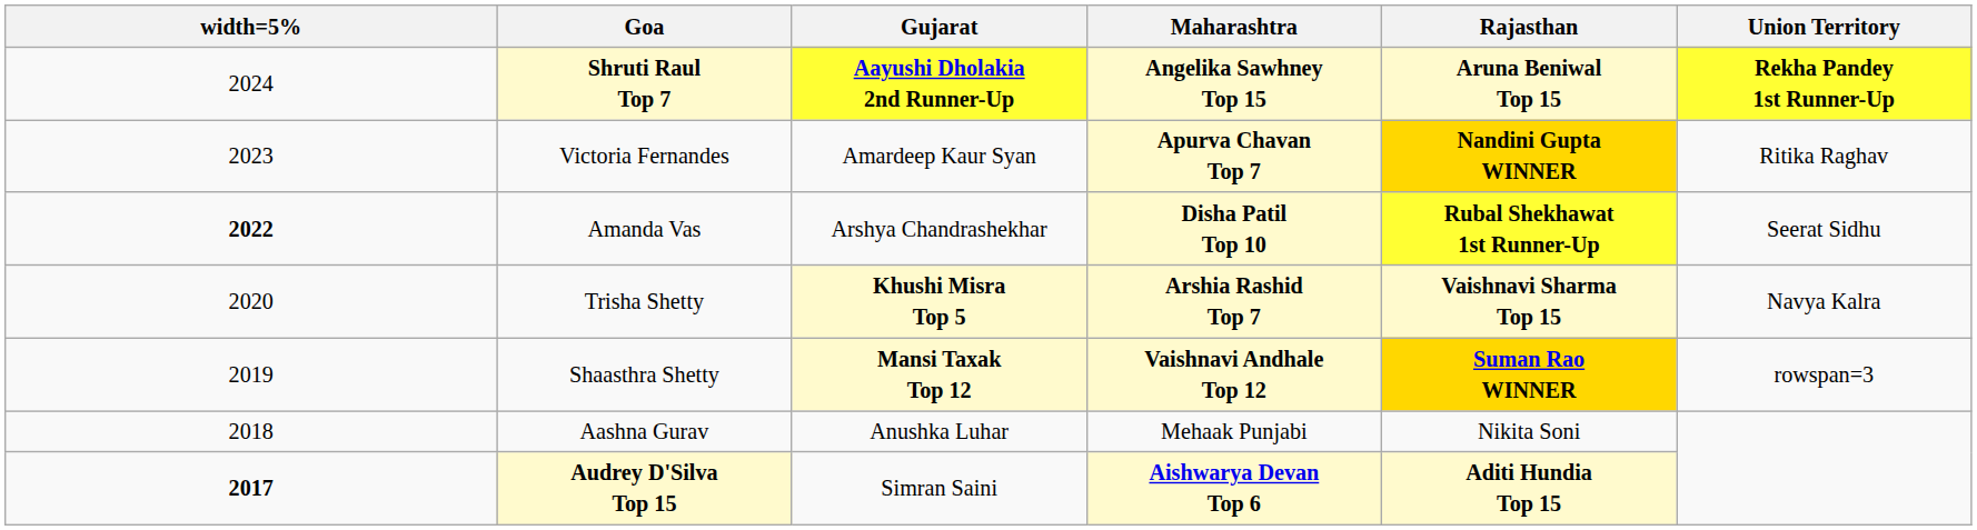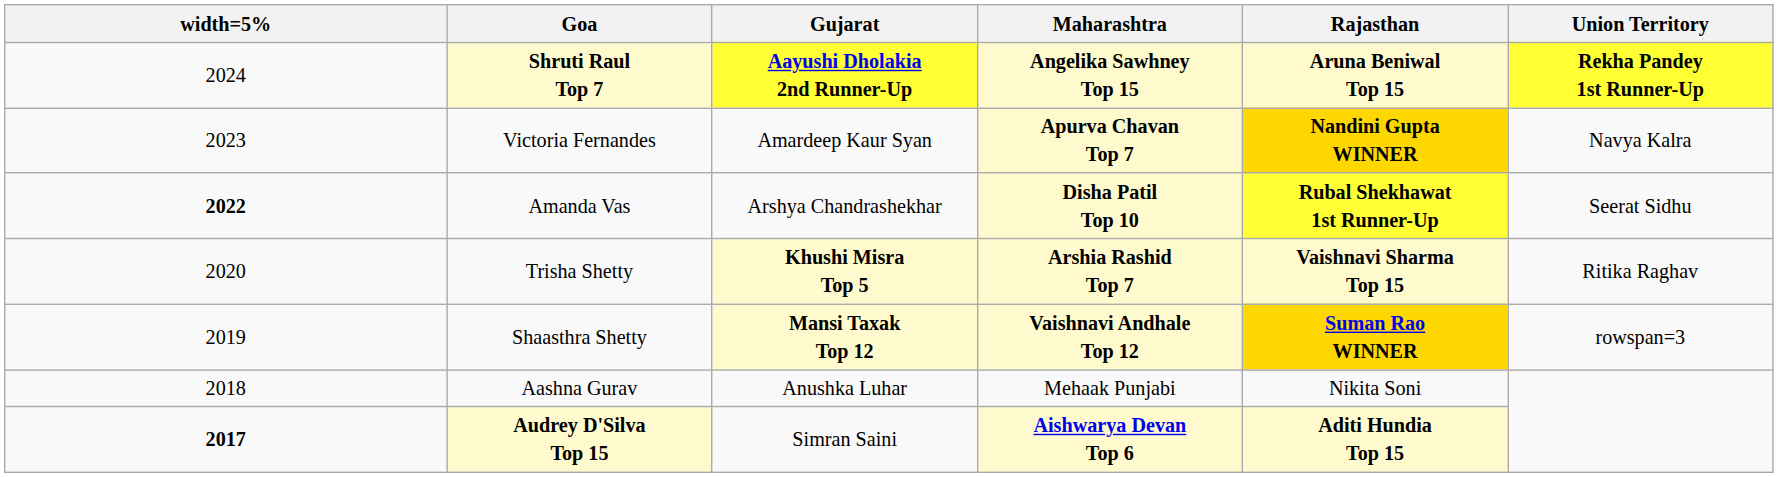Victoria Fernandes | Union Territory: Ritika Raghav -> Navya Kalra
Trisha Shetty | Union Territory: Navya Kalra -> Ritika Raghav
